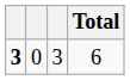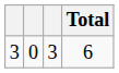row 2 | column 1: bold -> normal
